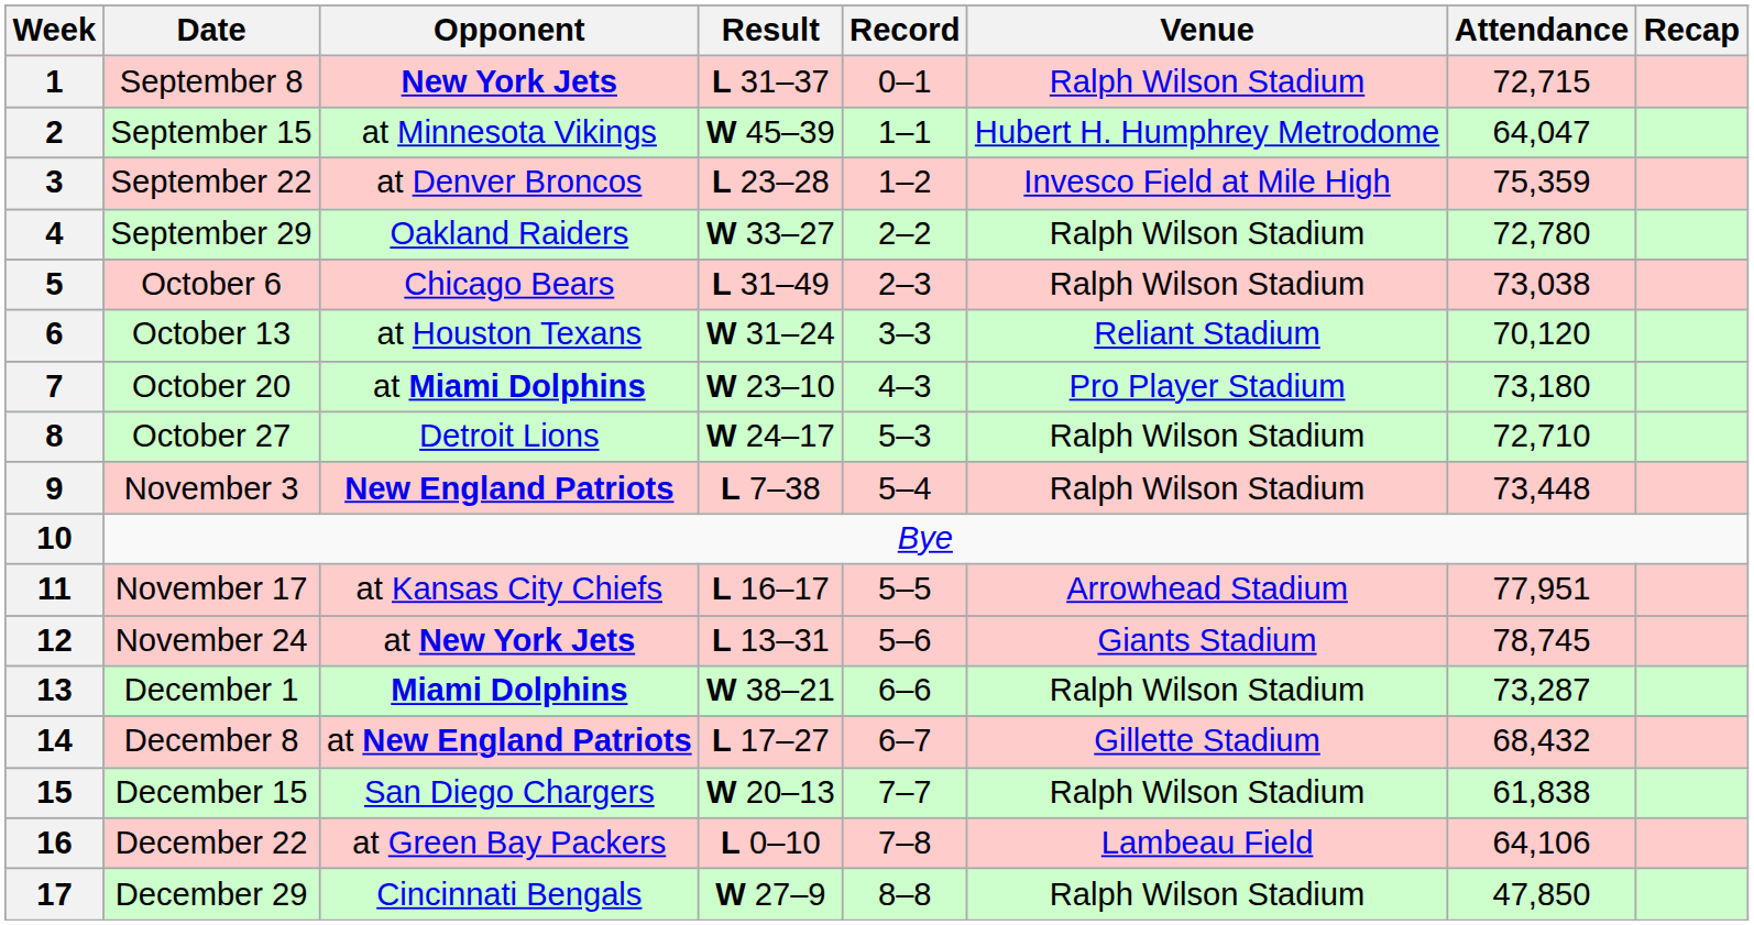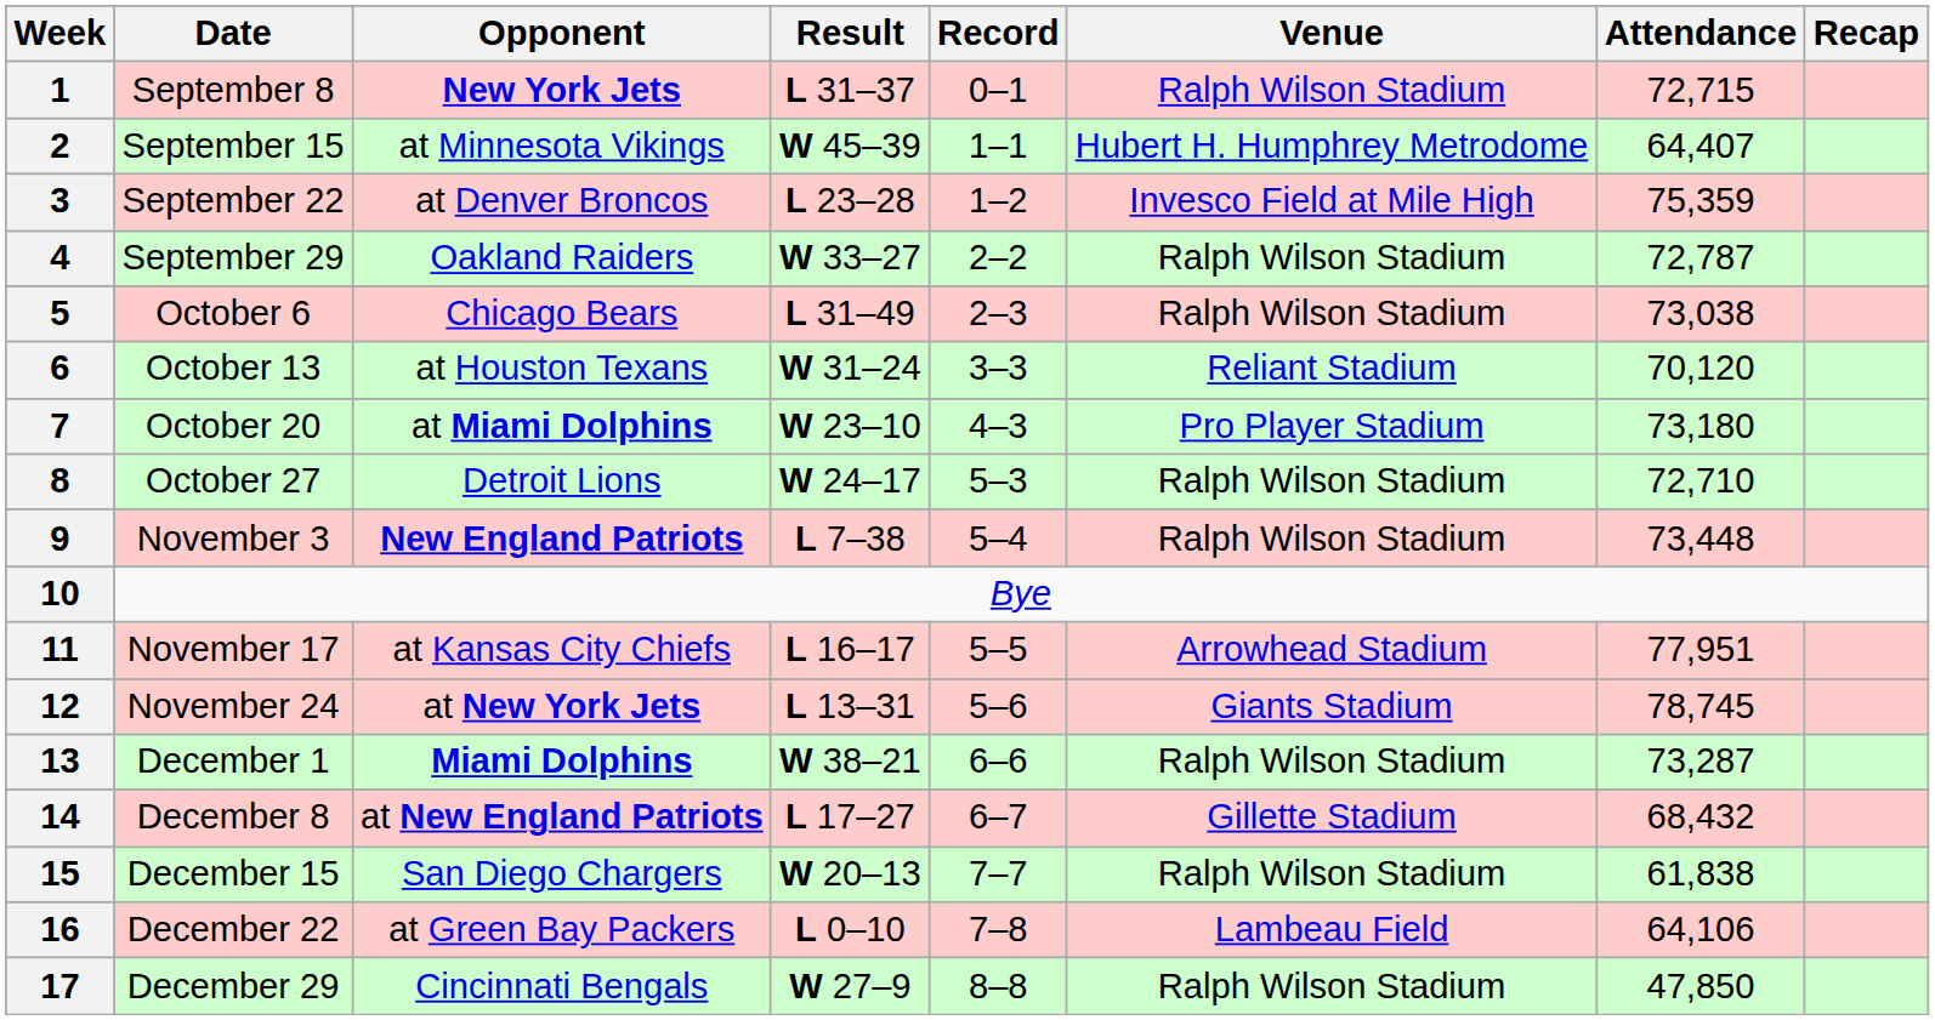2 | Attendance: 64,047 -> 64,407
4 | Attendance: 72,780 -> 72,787
